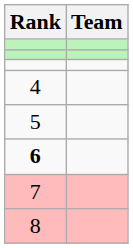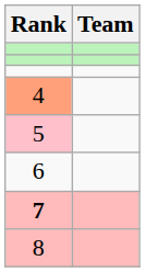row 5 | Rank: no background -> lightsalmon background
row 6 | Rank: no background -> pink background
row 7 | Rank: bold -> normal
row 8 | Rank: normal -> bold
